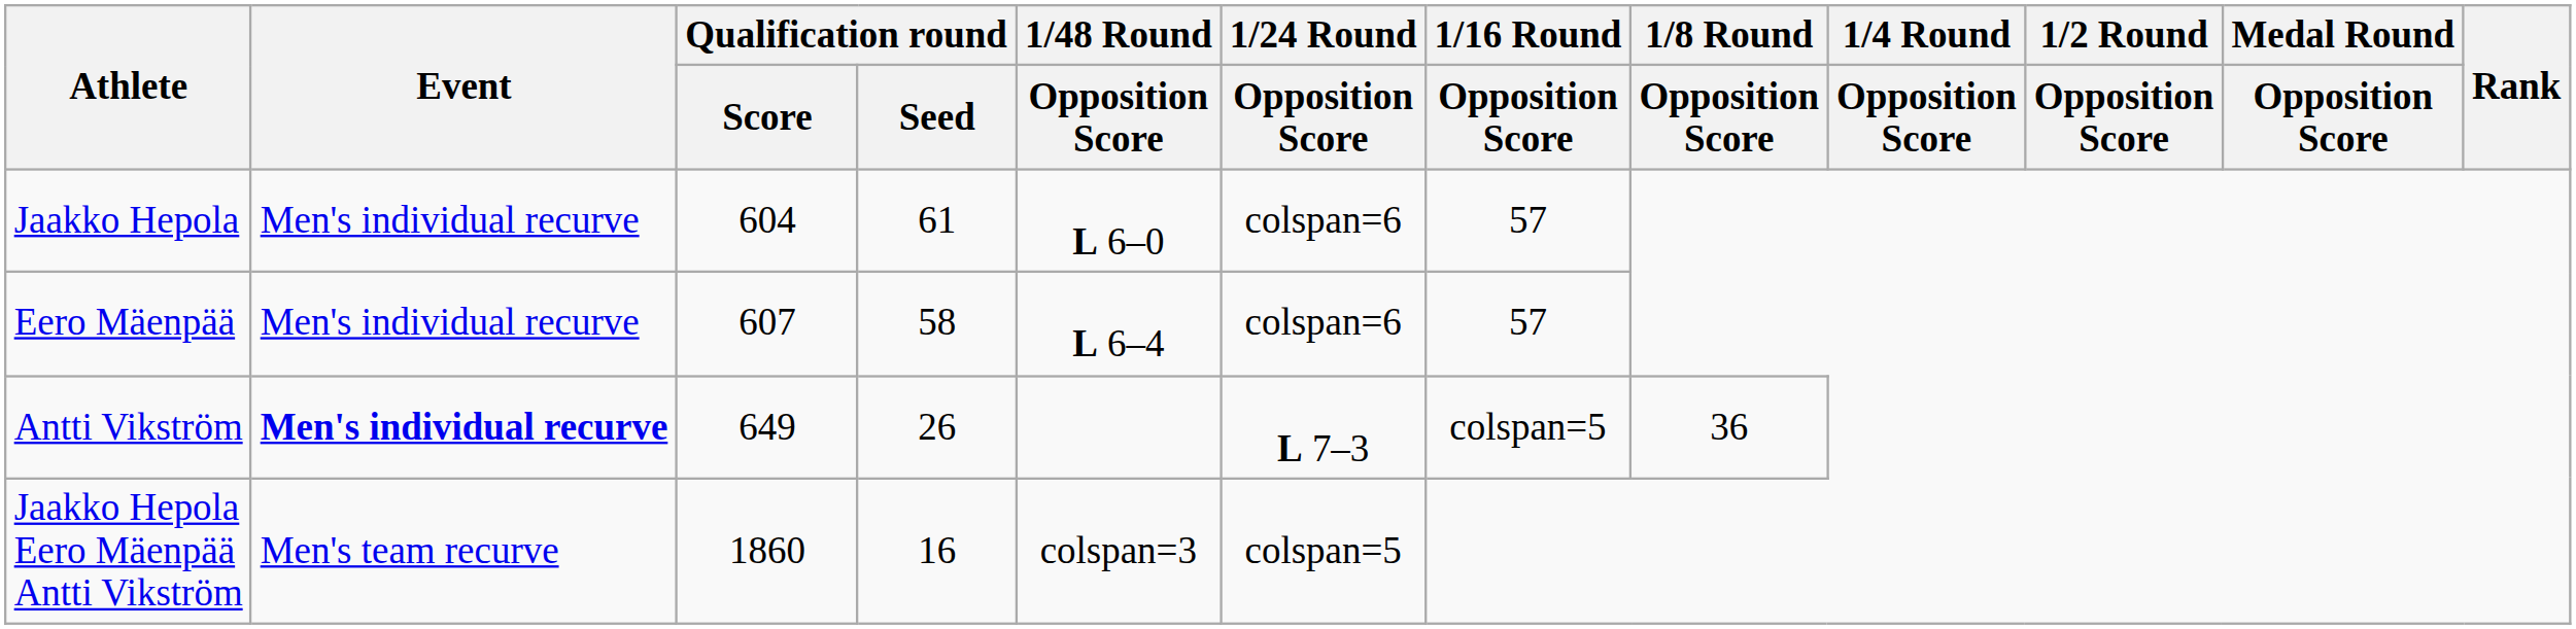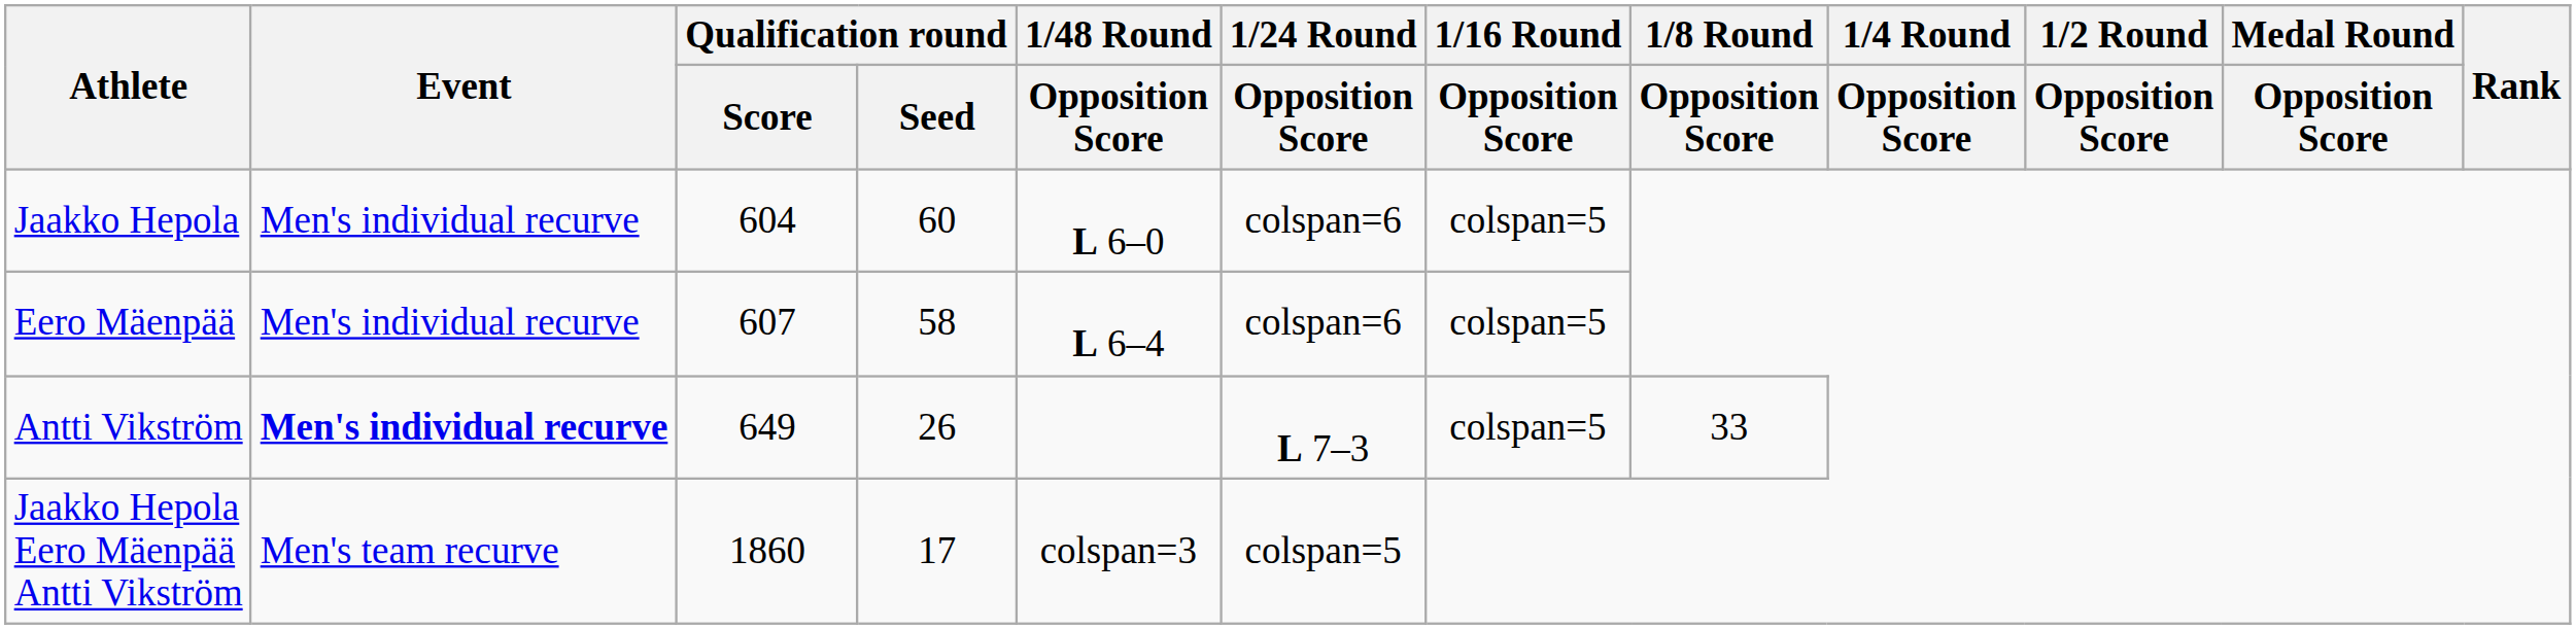Jaakko Hepola | Qualification round / Seed: 61 -> 60
Jaakko Hepola | 1/16 Round / Opposition Score: 57 -> colspan=5
Eero Mäenpää | 1/16 Round / Opposition Score: 57 -> colspan=5
Antti Vikström | 1/8 Round / Opposition Score: 36 -> 33
Jaakko Hepola Eero Mäenpää Antti Vikström | Qualification round / Seed: 16 -> 17
